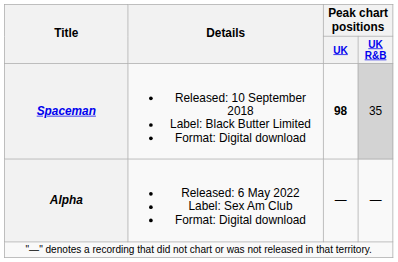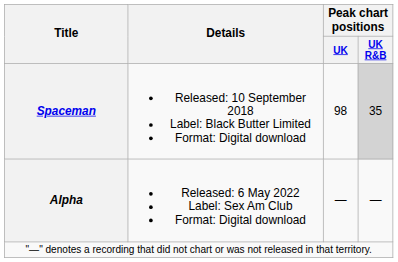Spaceman | Peak chart positions / UK: bold -> normal
